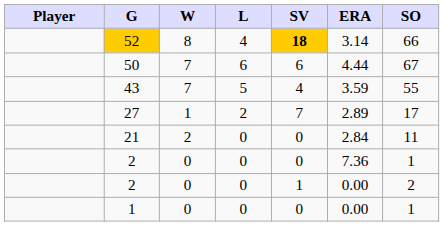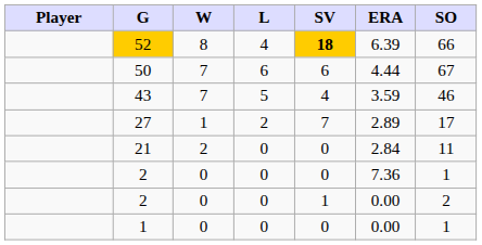52 | ERA: 3.14 -> 6.39
43 | SO: 55 -> 46
